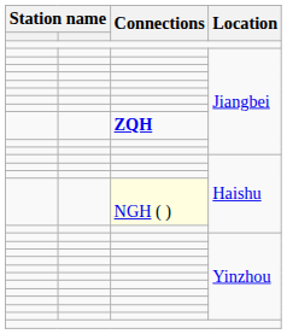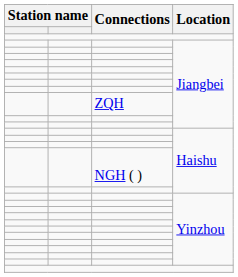ZQH / Jiangbei | Connections: bold -> normal
NGH ( ) / Haishu | Connections: lightyellow background -> no background
